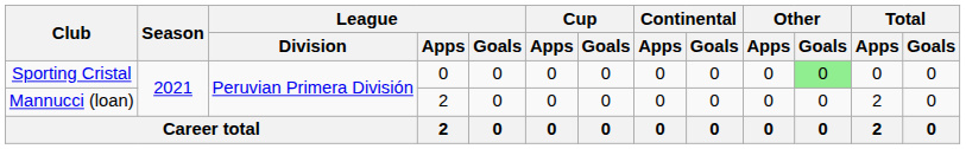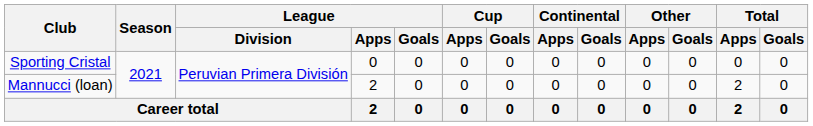Sporting Cristal | Other / Goals: lightgreen background -> no background
